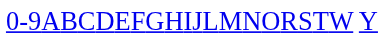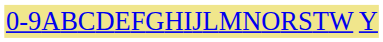row 1 | column 1: no background -> khaki background
